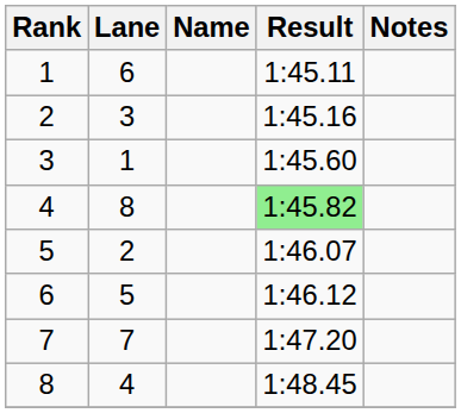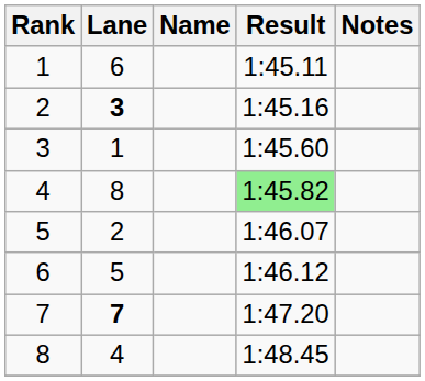row 3 | Lane: normal -> bold
row 8 | Lane: normal -> bold
